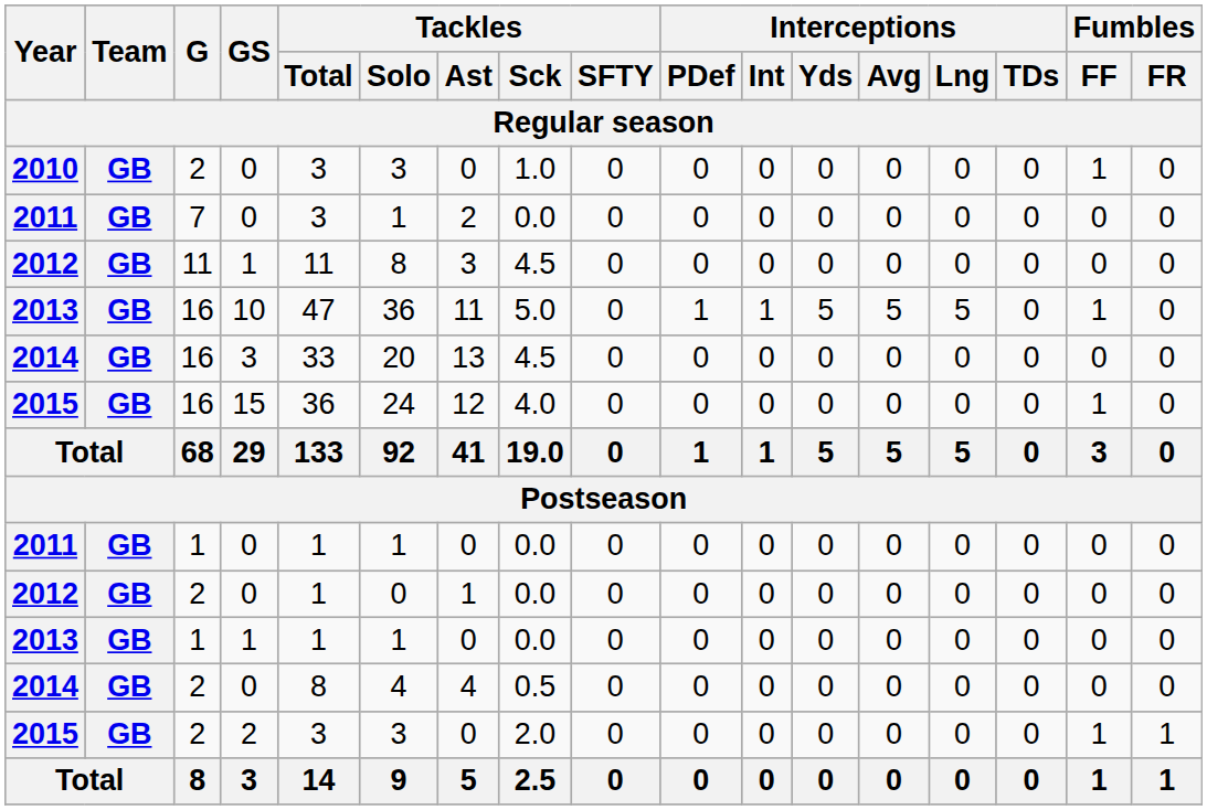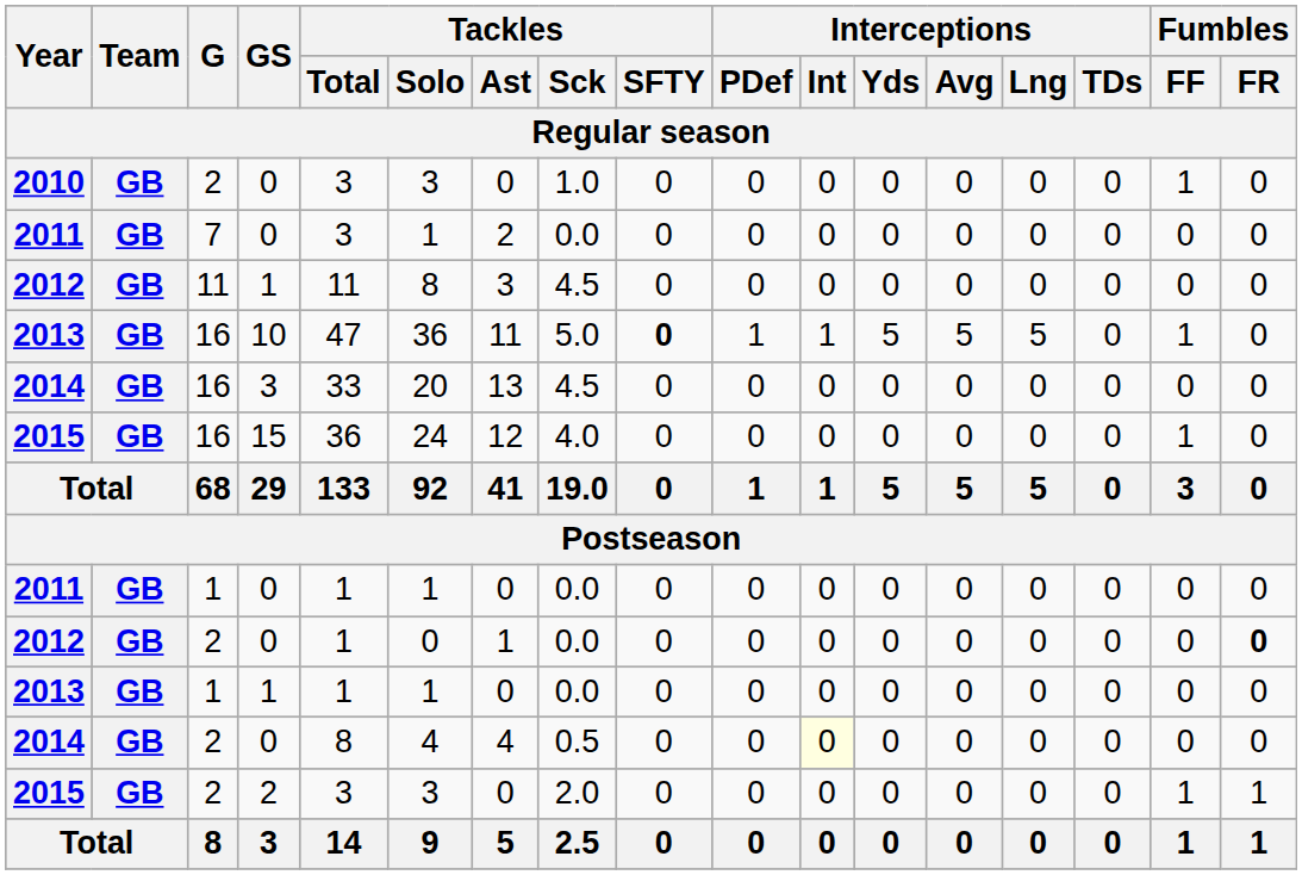2013 / 16 | Tackles / SFTY: normal -> bold
2012 / 2 | Fumbles / FR: normal -> bold
2014 / 2 | Interceptions / Int: no background -> lightyellow background
